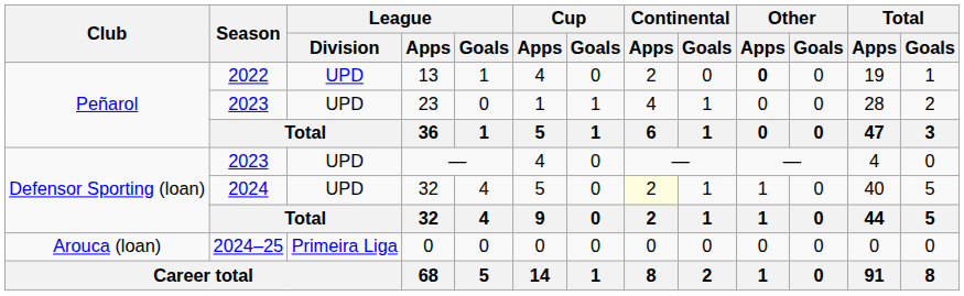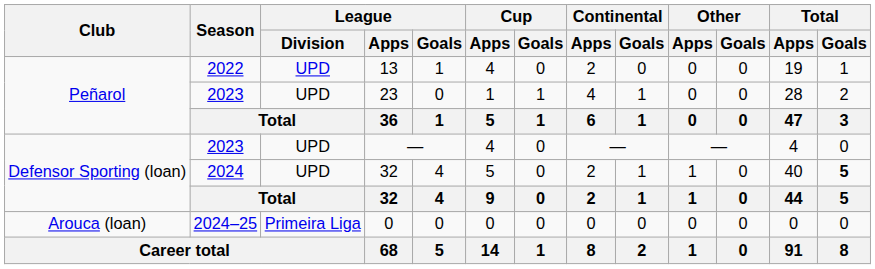13 | Other / Apps: bold -> normal
2024 / 32 | Continental / Apps: lightyellow background -> no background
2024 / 32 | Total / Goals: normal -> bold
